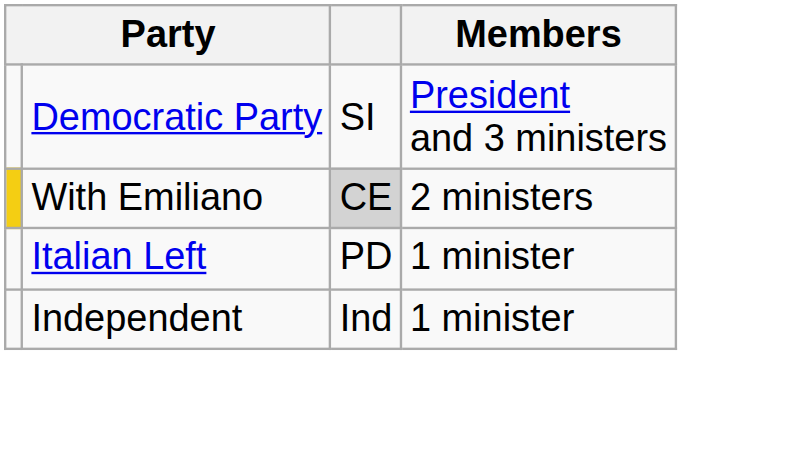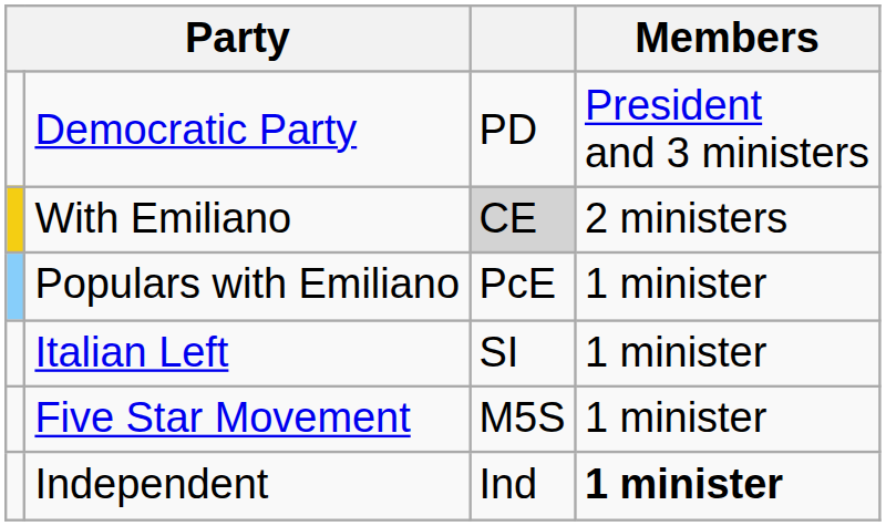Democratic Party | column 3: SI -> PD
+ row: Populars with Emiliano | PcE | 1 minister
Italian Left | column 3: PD -> SI
+ row: Five Star Movement | M5S | 1 minister
Independent | Members: normal -> bold
